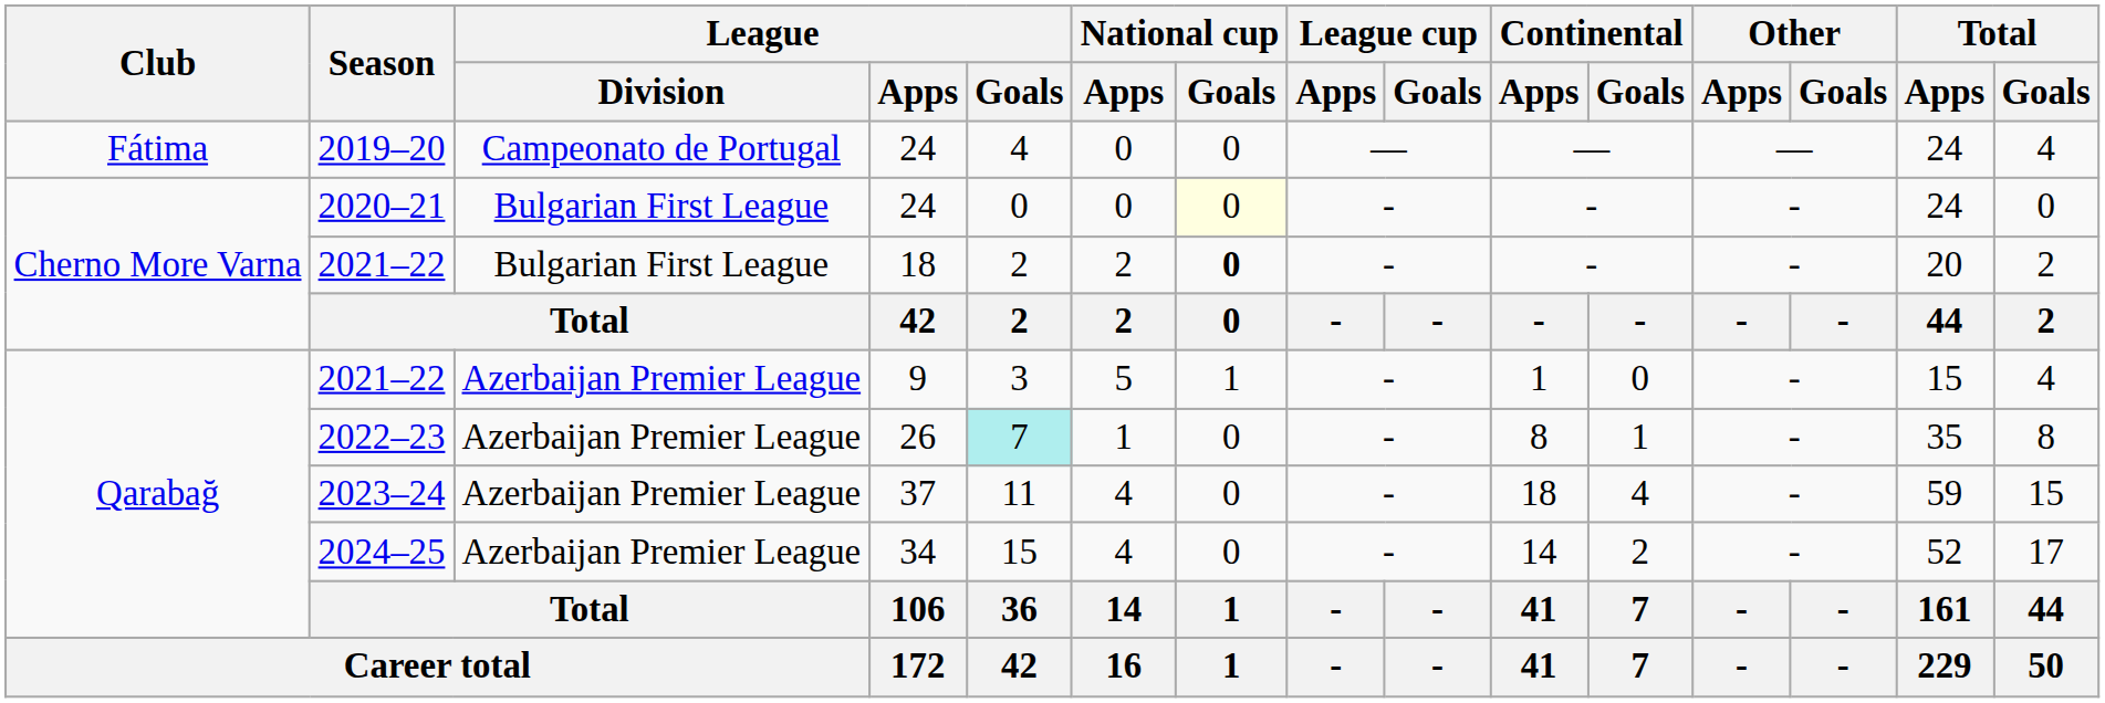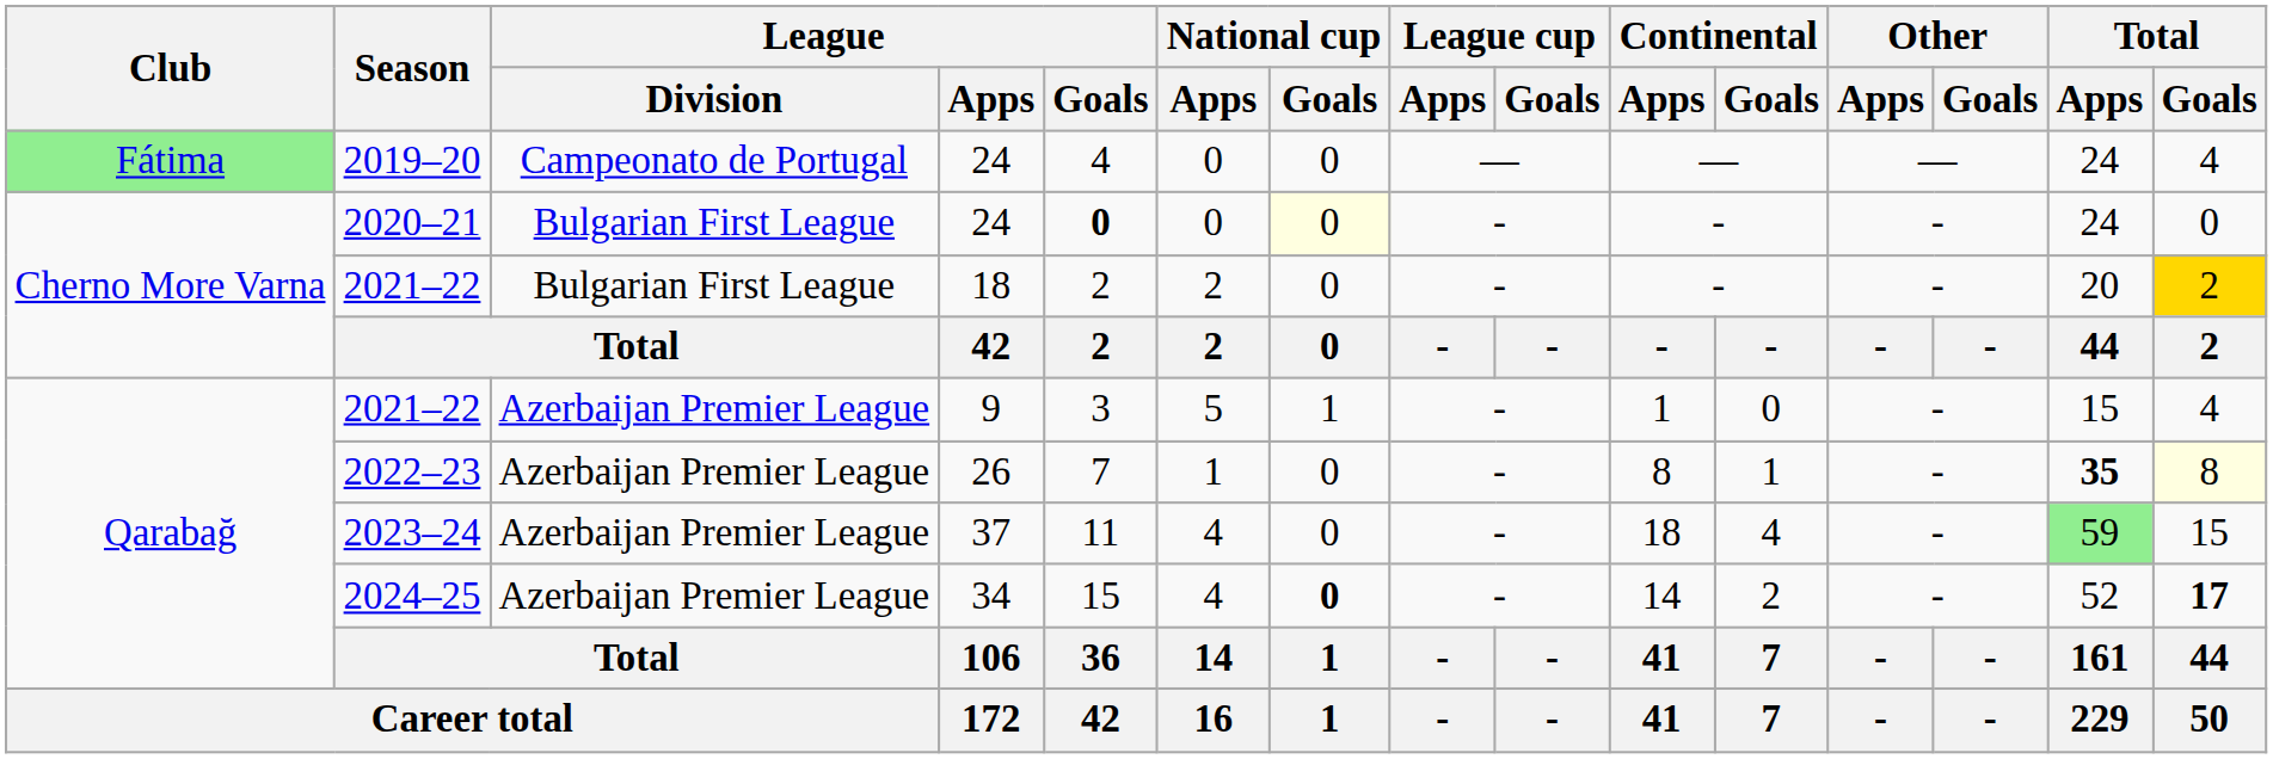2019–20 | Club: no background -> lightgreen background
2020–21 | League / Goals: normal -> bold
2021–22 / 18 | National cup / Goals: bold -> normal
2021–22 / 18 | Total / Goals: no background -> gold background
2022–23 | League / Goals: paleturquoise background -> no background
2022–23 | Total / Apps: normal -> bold
2022–23 | Total / Goals: no background -> lightyellow background
2023–24 | Total / Apps: no background -> lightgreen background
2024–25 | National cup / Goals: normal -> bold
2024–25 | Total / Goals: normal -> bold
